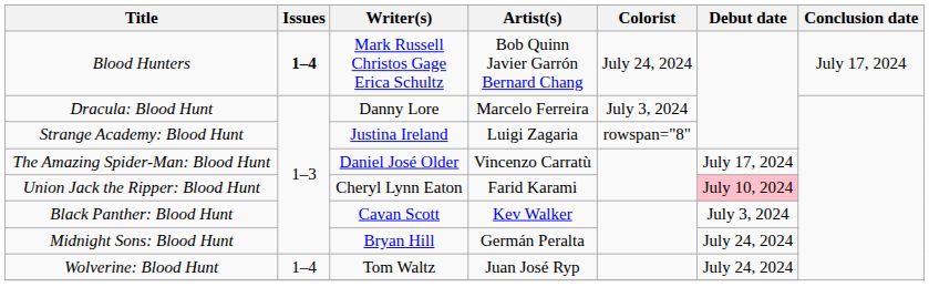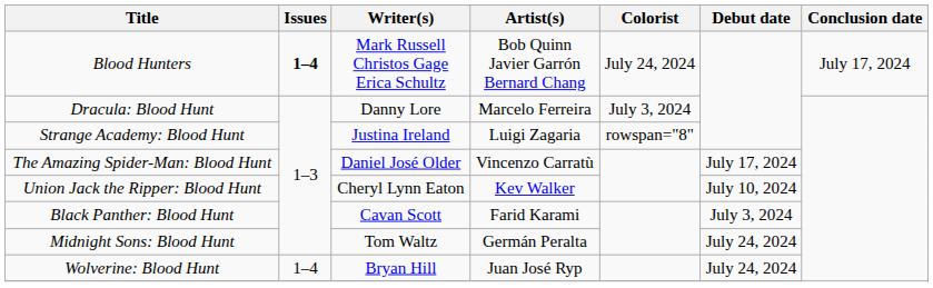Union Jack the Ripper: Blood Hunt | Artist(s): Farid Karami -> Kev Walker
Union Jack the Ripper: Blood Hunt | Debut date: pink background -> no background
Black Panther: Blood Hunt | Artist(s): Kev Walker -> Farid Karami
Midnight Sons: Blood Hunt | Writer(s): Bryan Hill -> Tom Waltz
Wolverine: Blood Hunt | Writer(s): Tom Waltz -> Bryan Hill
